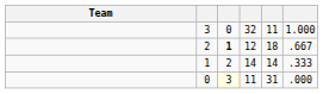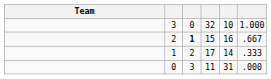row 2 | column 5: 11 -> 10
row 3 | column 4: 12 -> 15
row 3 | column 5: 18 -> 16
row 4 | column 4: 14 -> 17
row 5 | column 3: lightyellow background -> no background
